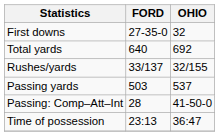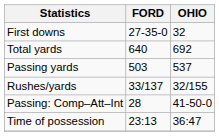rows swapped: Rushes/yards <-> Passing yards
